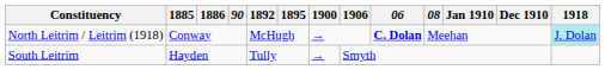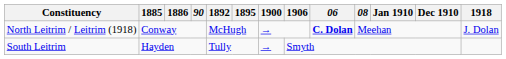North Leitrim / Leitrim (1918) | 1918: paleturquoise background -> no background
